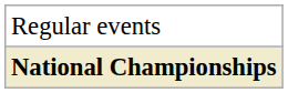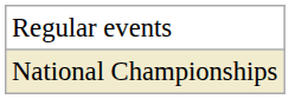row 2 | column 1: bold -> normal
